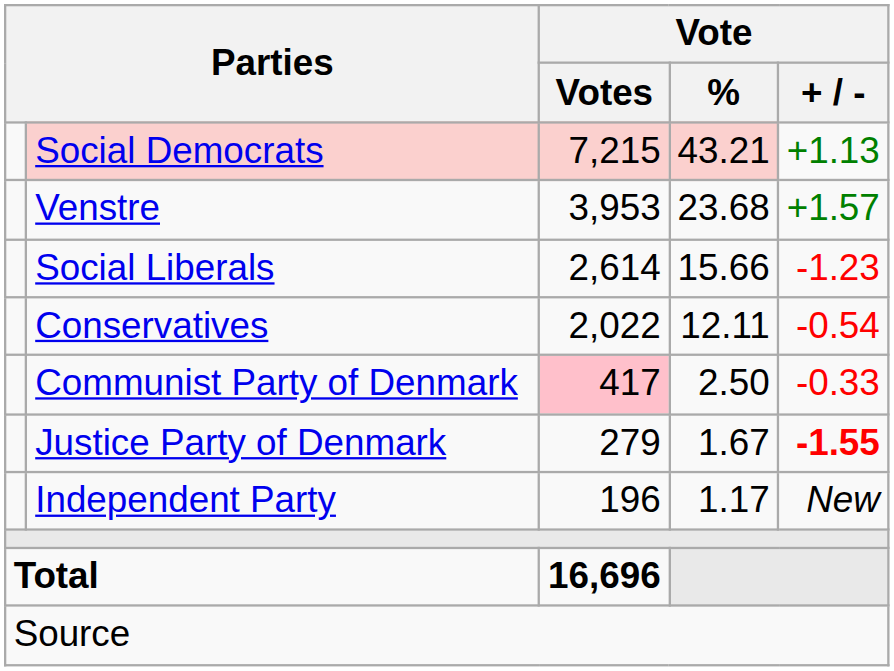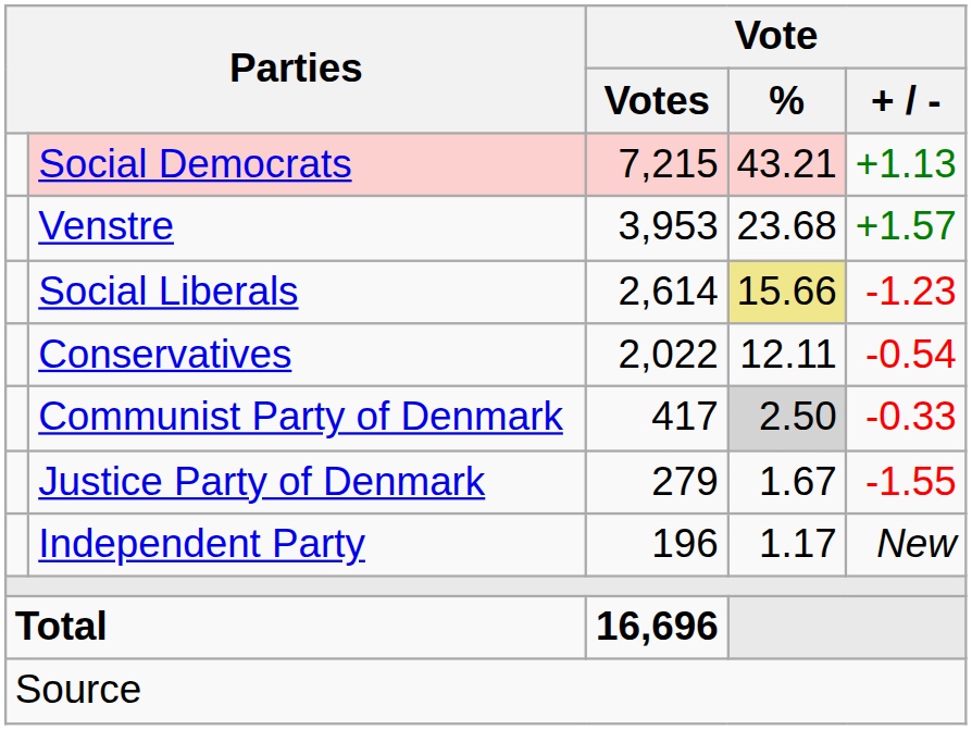Social Liberals | Vote / %: no background -> khaki background
Communist Party of Denmark | Vote / Votes: pink background -> no background
Communist Party of Denmark | Vote / %: no background -> lightgrey background
Justice Party of Denmark | Vote / + / -: bold -> normal
